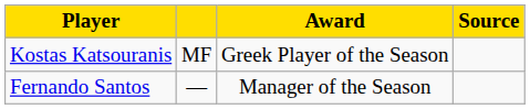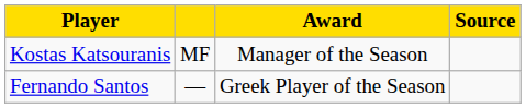Kostas Katsouranis | Award: Greek Player of the Season -> Manager of the Season
Fernando Santos | Award: Manager of the Season -> Greek Player of the Season
